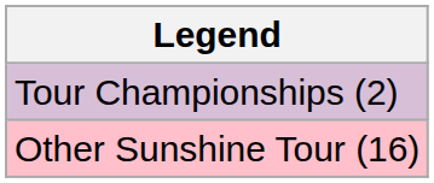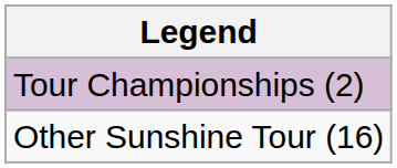row 3 | column 1: pink background -> no background
